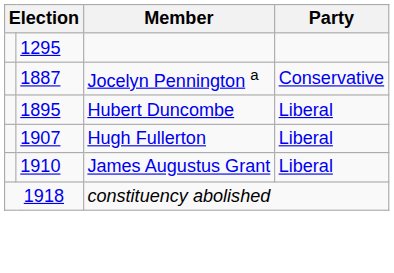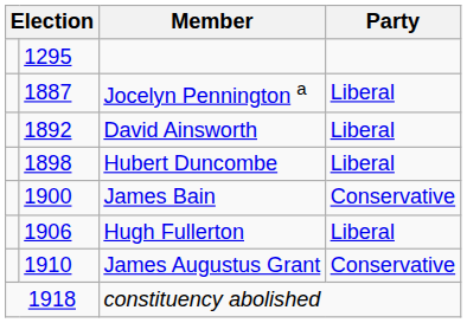Jocelyn Pennington a | Party: Conservative -> Liberal
+ row: 1892 | David Ainsworth | Liberal
Hubert Duncombe | column 2: 1895 -> 1898
+ row: 1900 | James Bain | Conservative
Hugh Fullerton | column 2: 1907 -> 1906
James Augustus Grant | Party: Liberal -> Conservative
